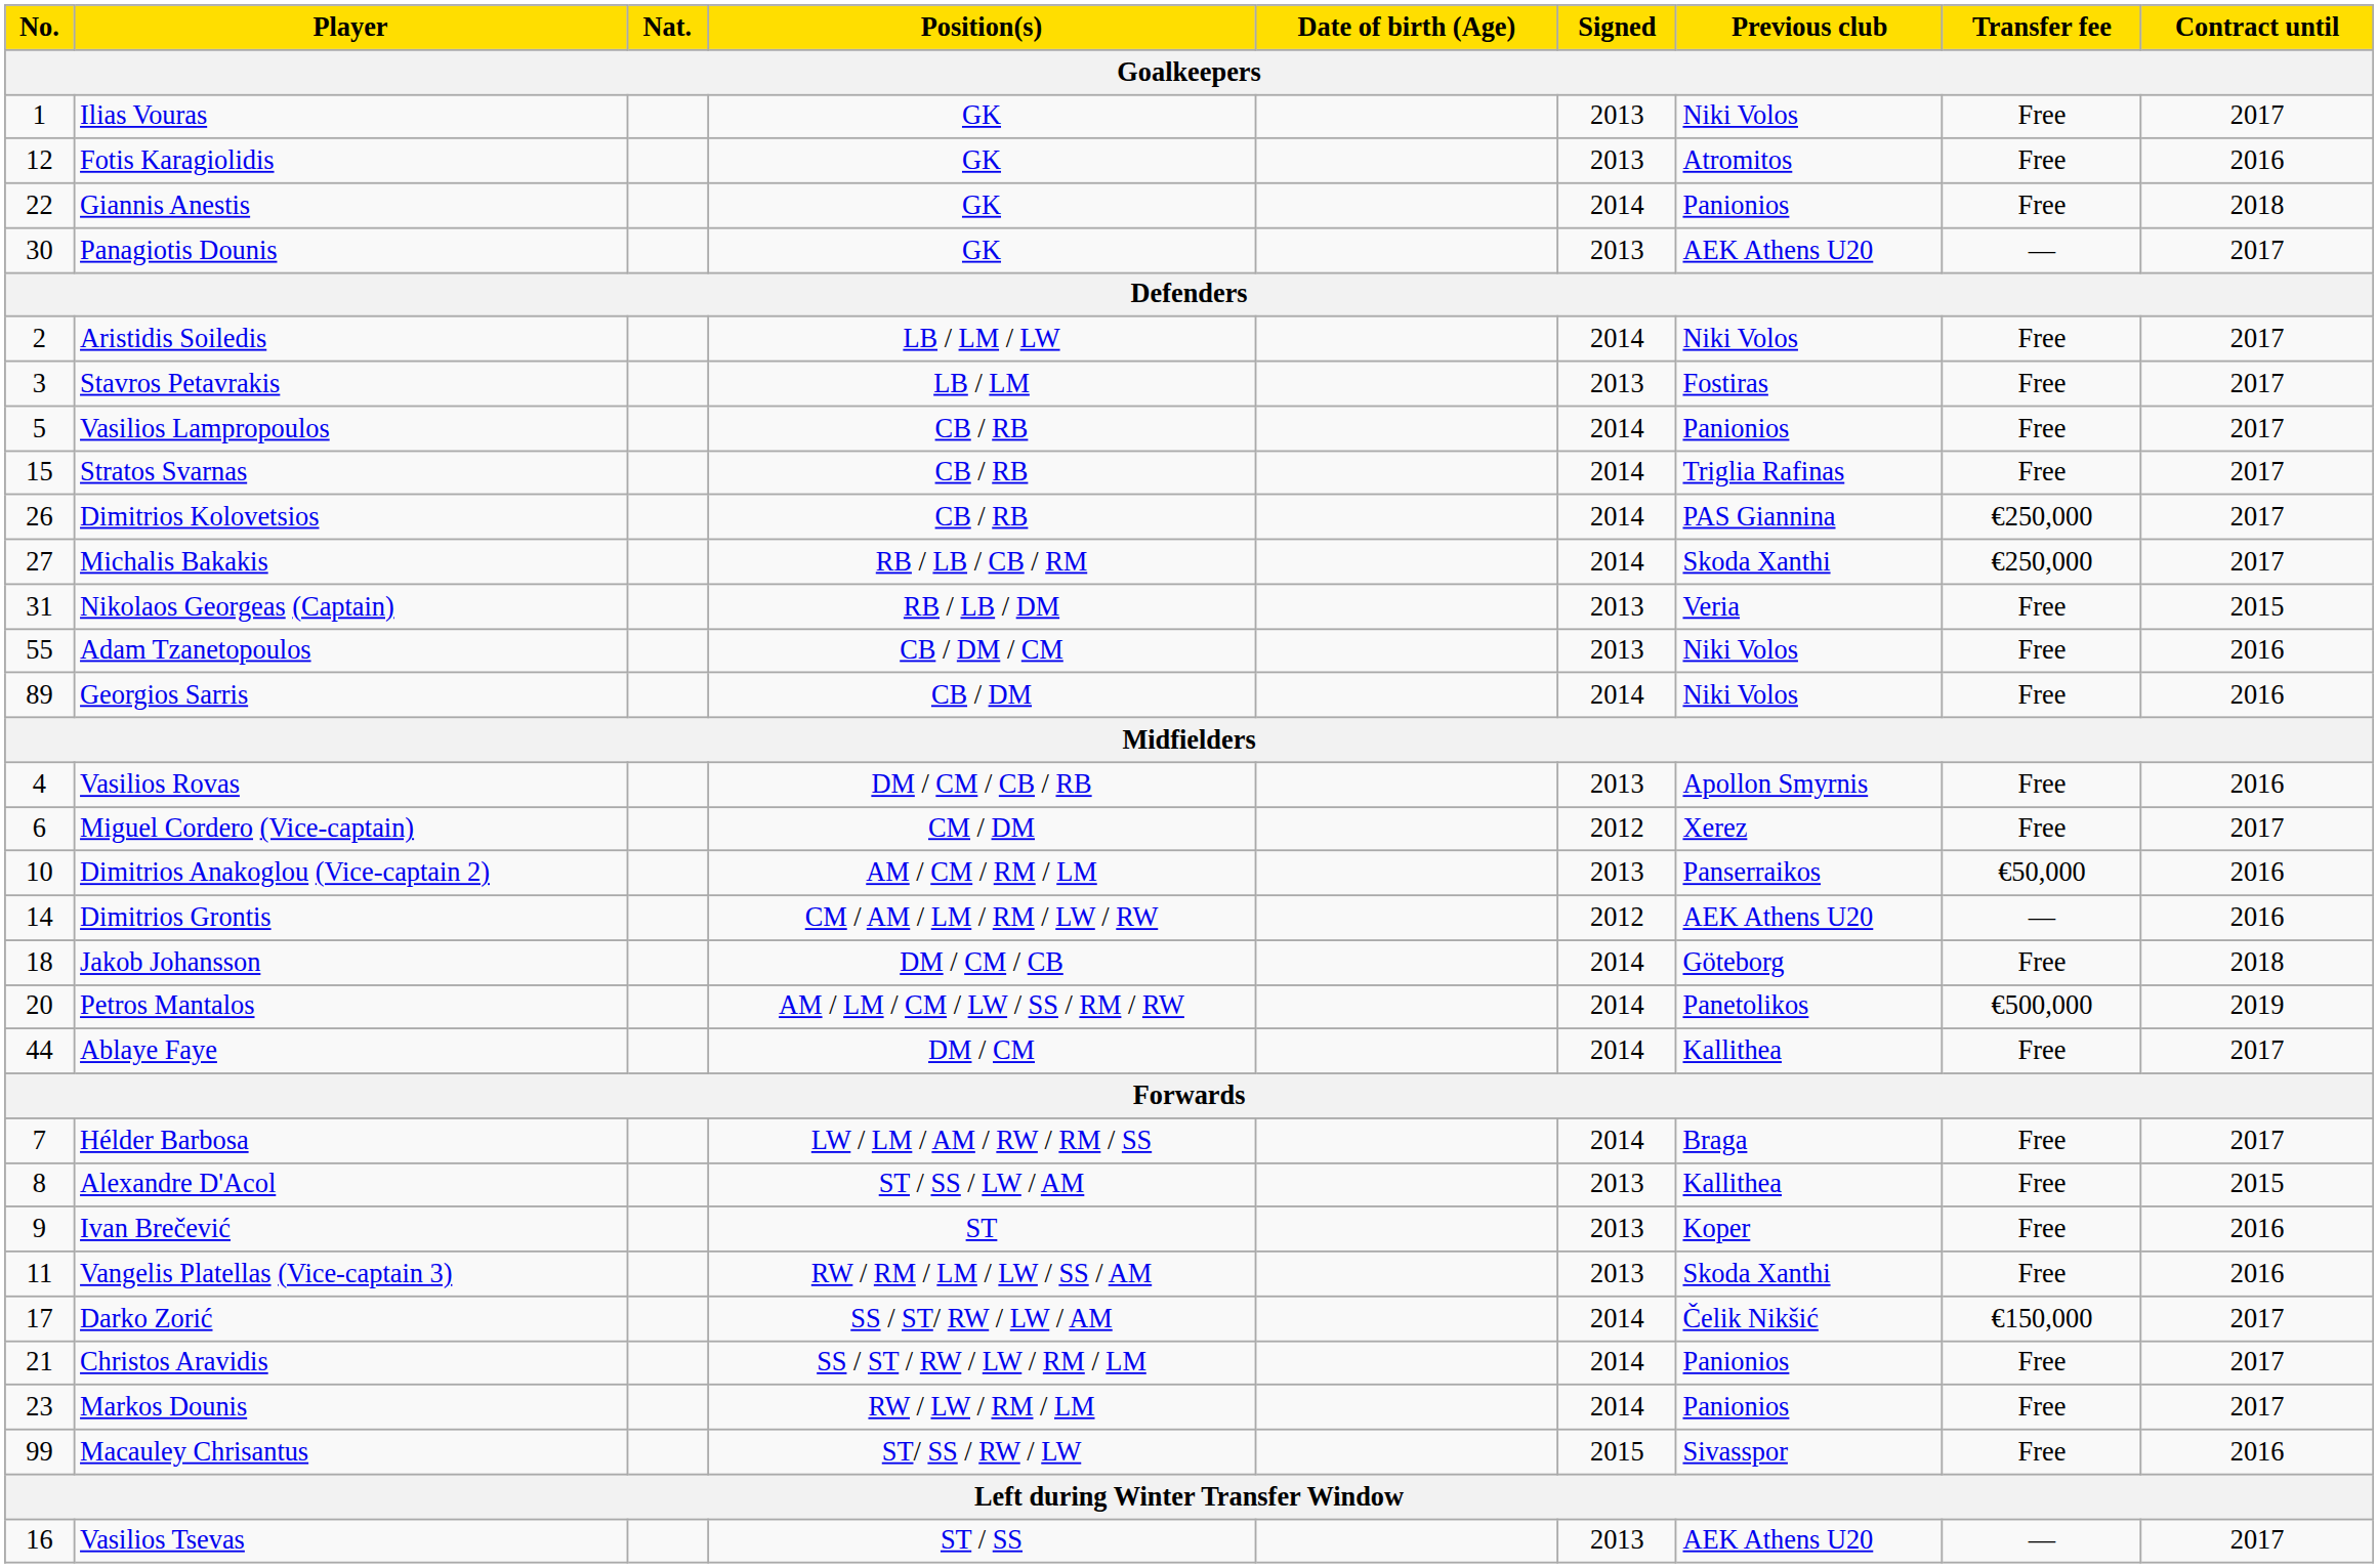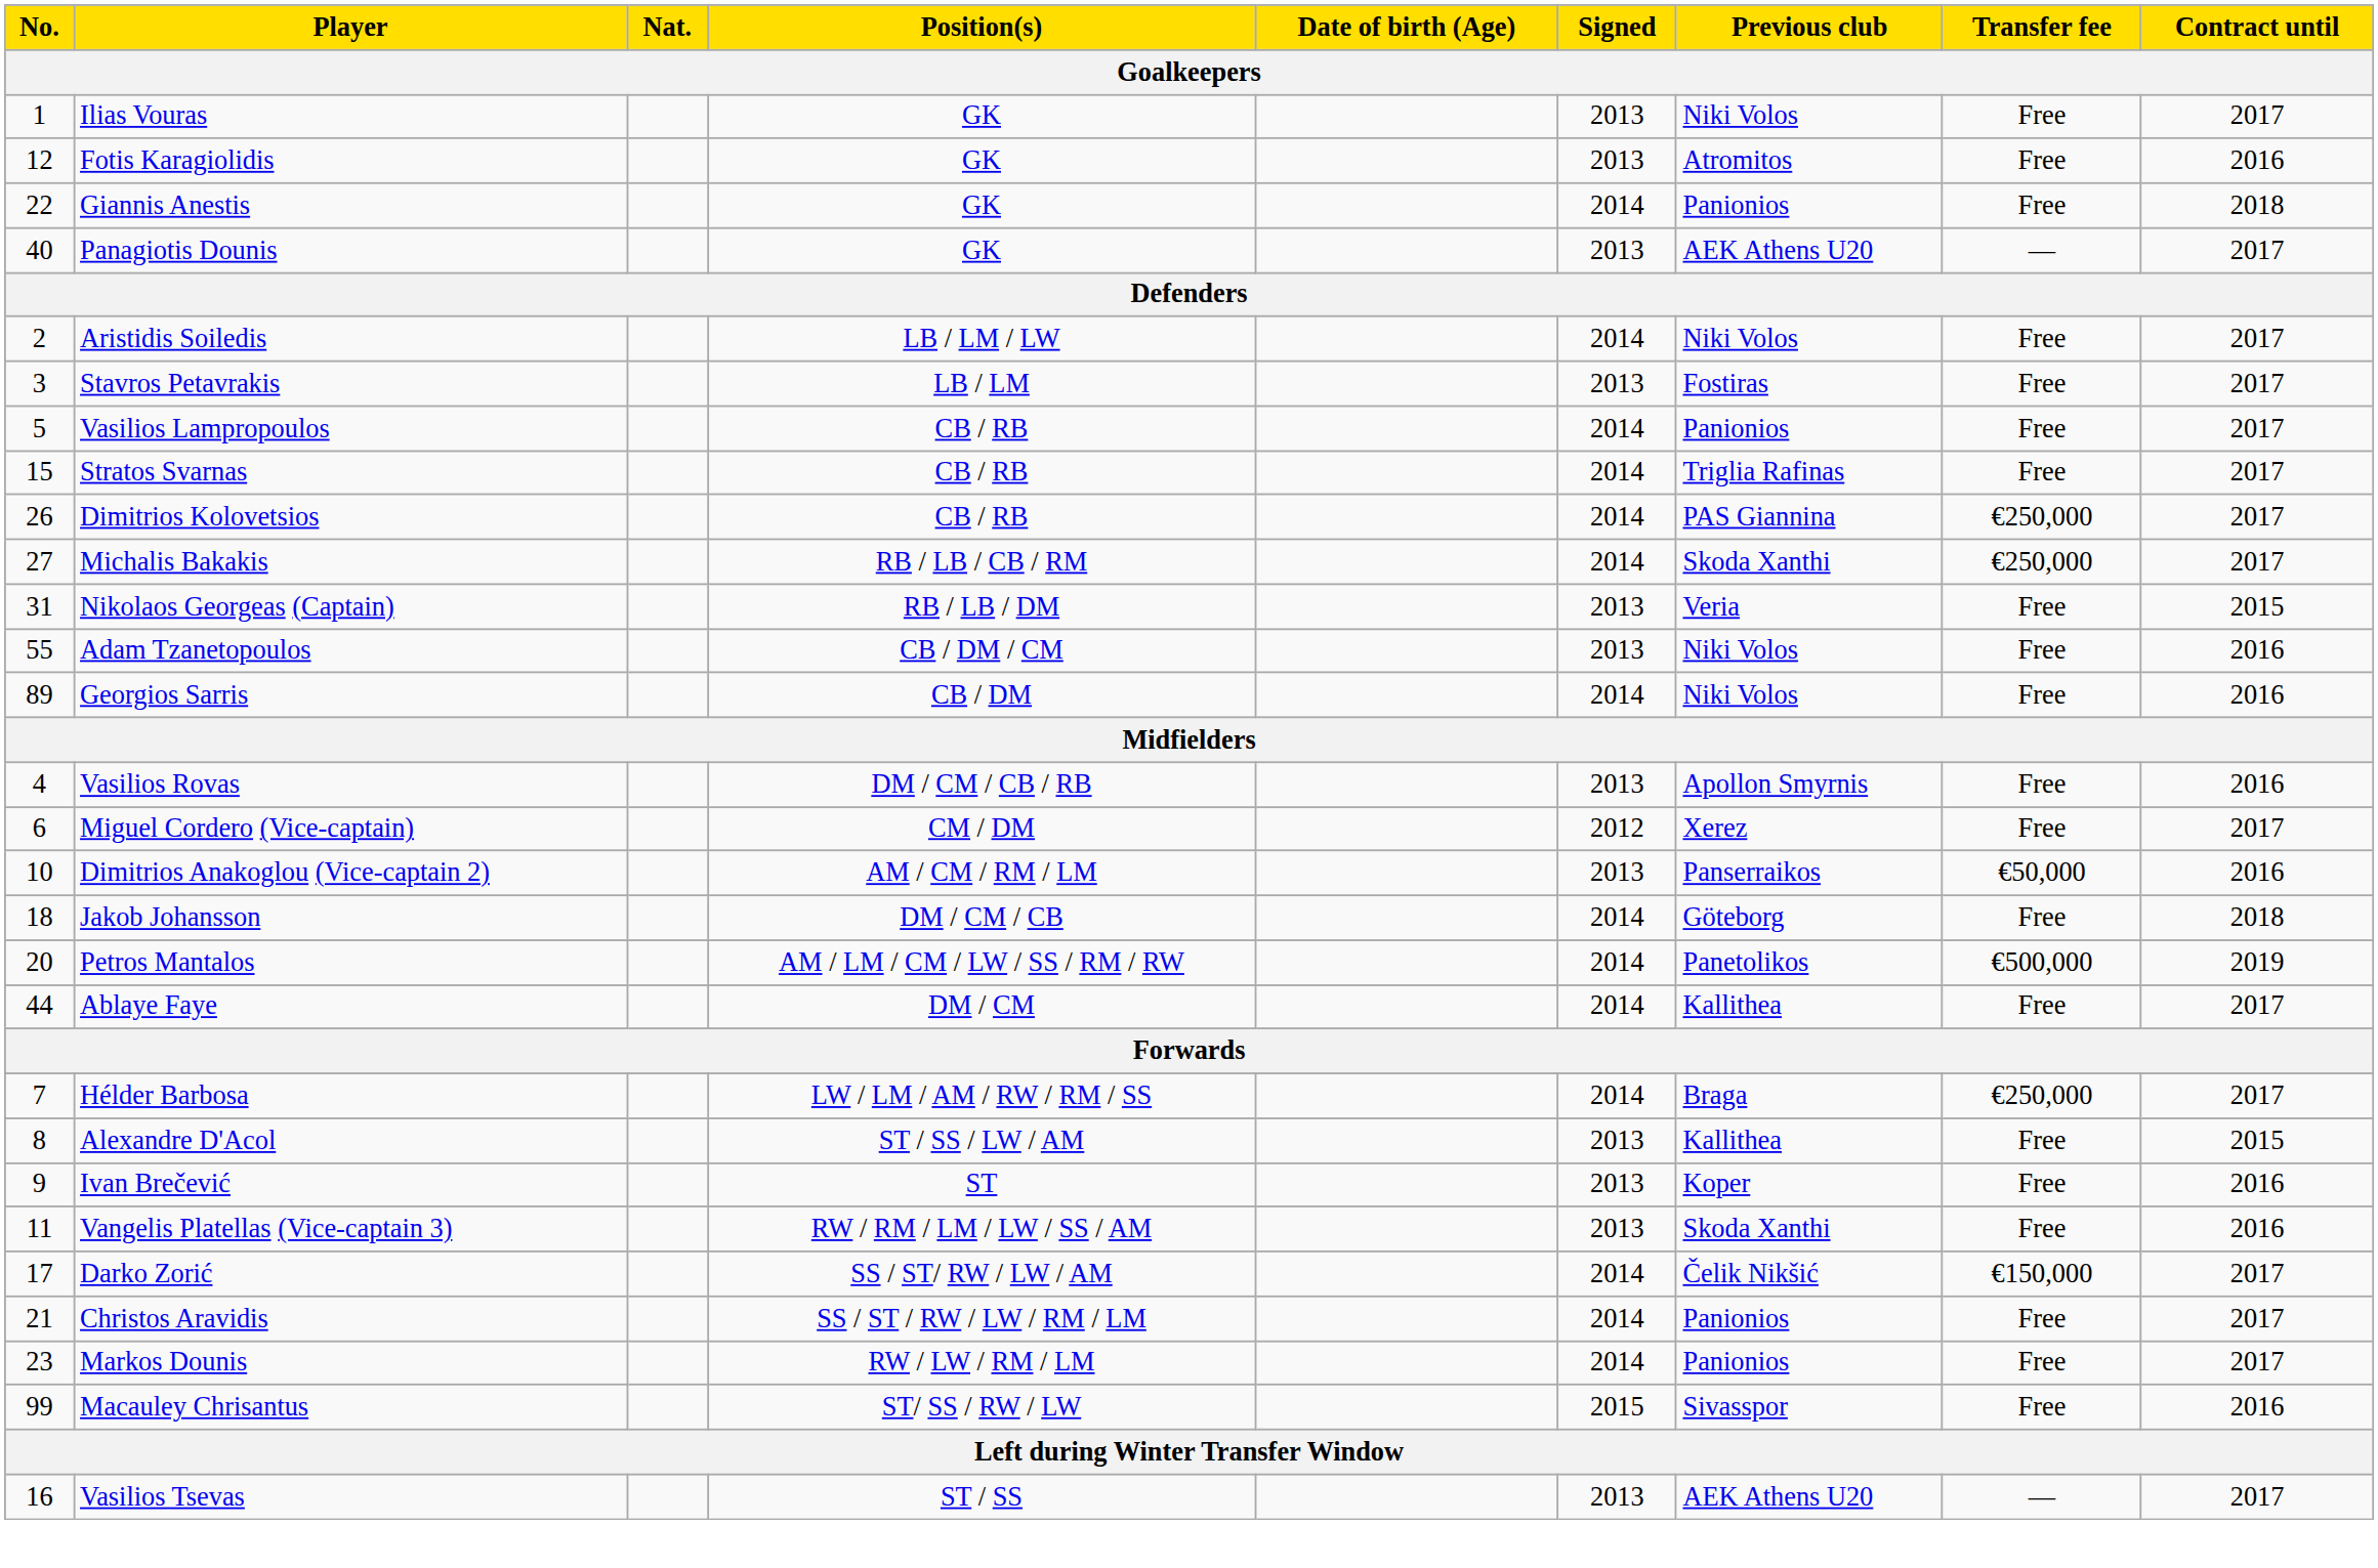Panagiotis Dounis | No.: 30 -> 40
- row: 14 | Dimitrios Grontis | CM / AM / LM / RM / LW / RW | 2012 | AEK Athens U20 | — | 2016
Hélder Barbosa | Transfer fee: Free -> €250,000
